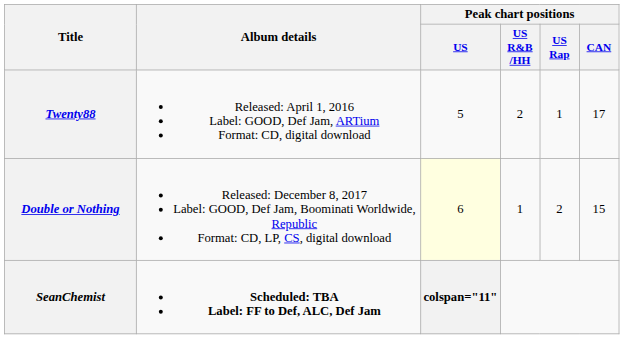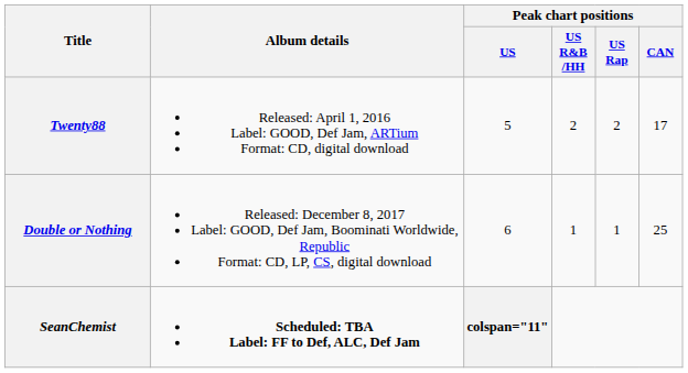Twenty88 | Peak chart positions / US Rap: 1 -> 2
Double or Nothing | Peak chart positions / US: lightyellow background -> no background
Double or Nothing | Peak chart positions / US Rap: 2 -> 1
Double or Nothing | Peak chart positions / CAN: 15 -> 25
